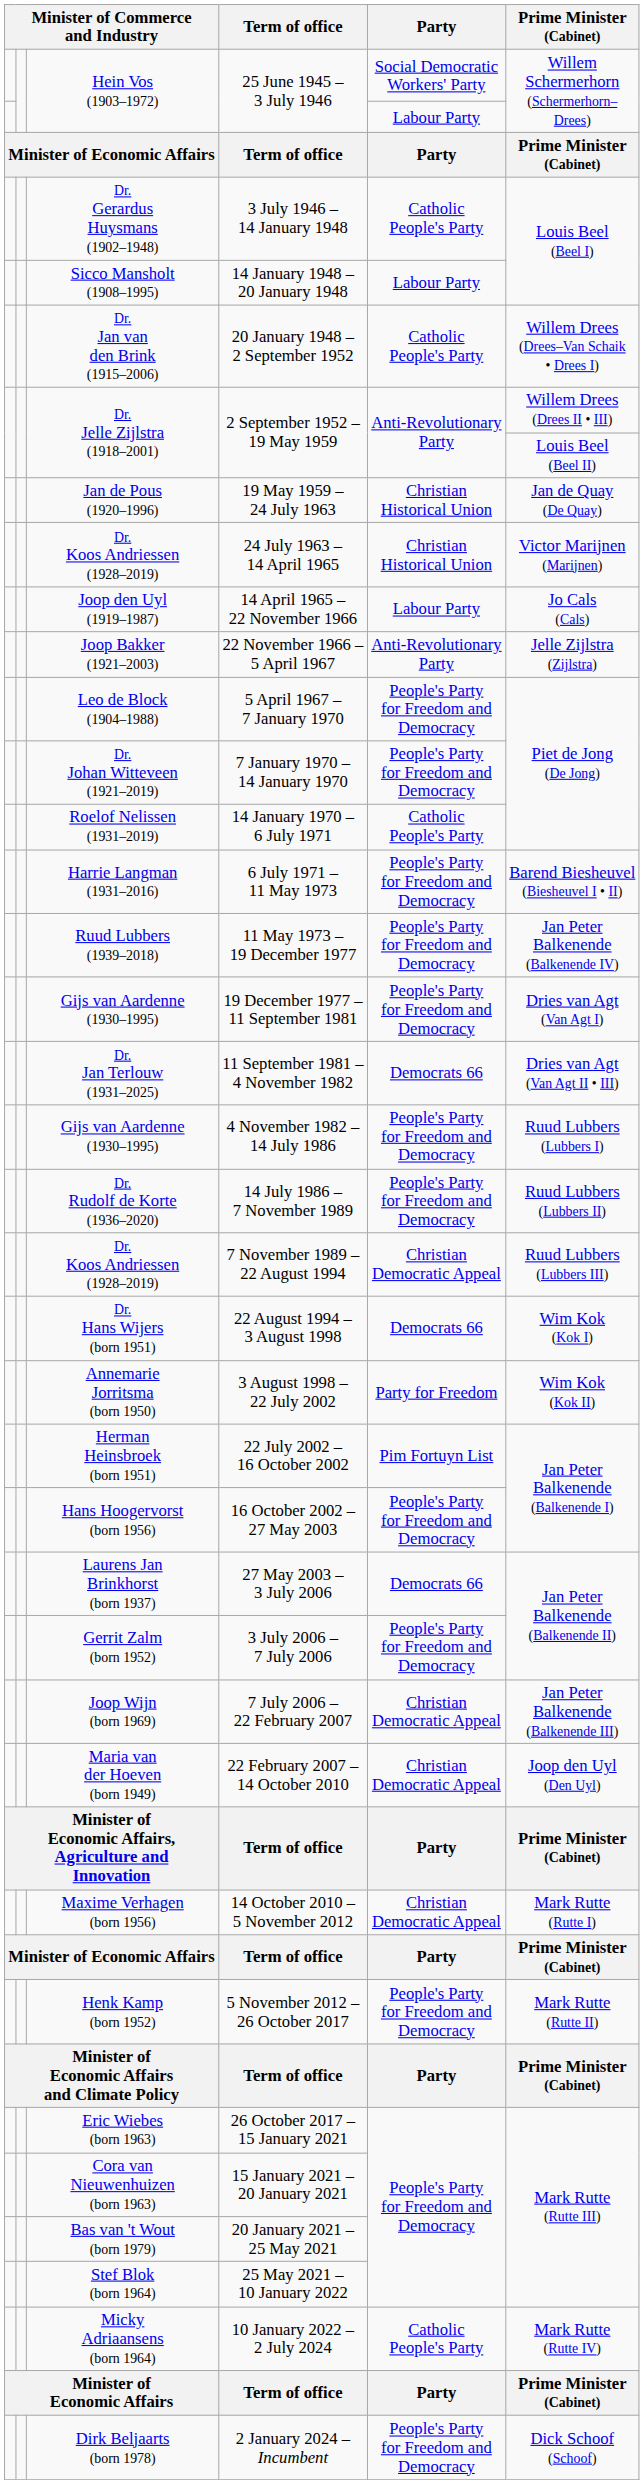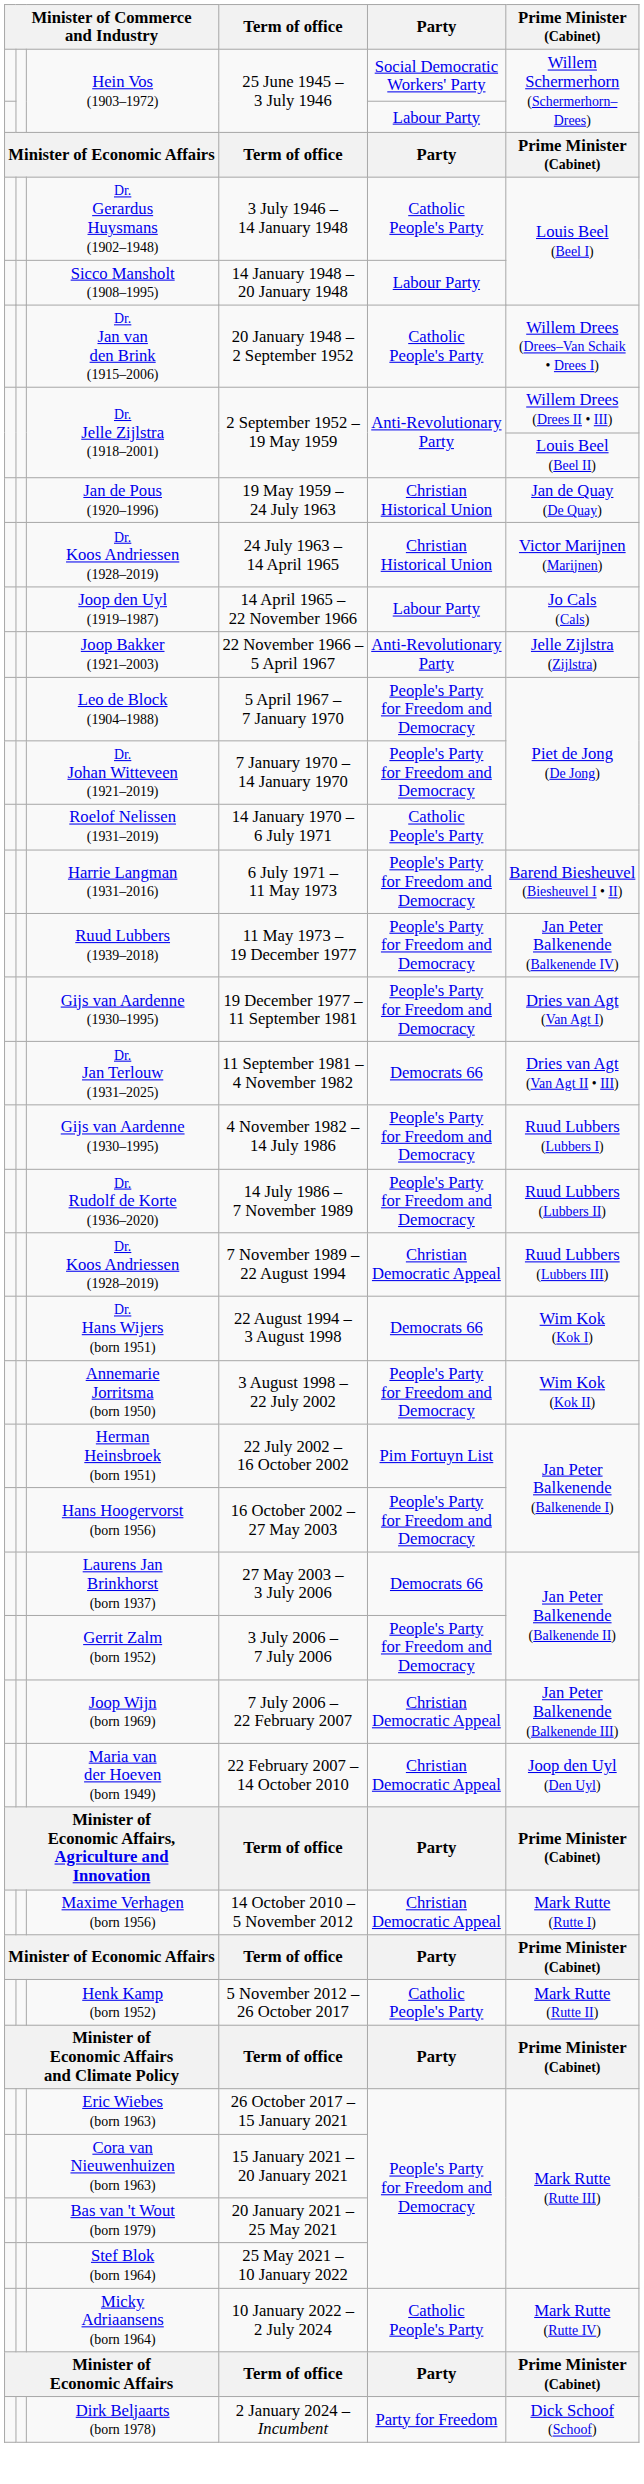3 August 1998 – 22 July 2002 | Party: Party for Freedom -> People's Party for Freedom and Democracy
5 November 2012 – 26 October 2017 | Party: People's Party for Freedom and Democracy -> Catholic People's Party
2 January 2024 – Incumbent | Party: People's Party for Freedom and Democracy -> Party for Freedom
